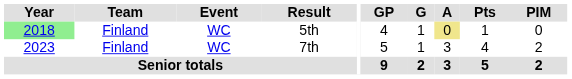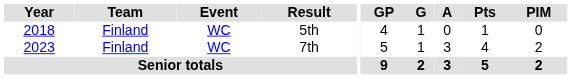5th | Year: lightgreen background -> no background
5th | A: khaki background -> no background
